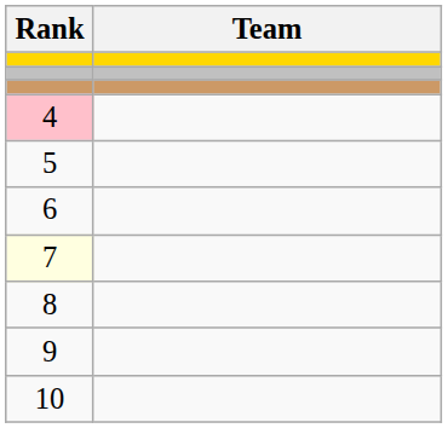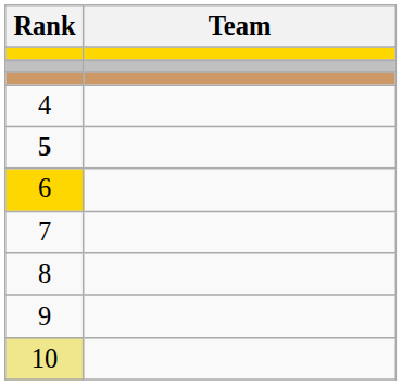row 5 | Rank: pink background -> no background
row 6 | Rank: normal -> bold
row 7 | Rank: no background -> gold background
row 8 | Rank: lightyellow background -> no background
row 11 | Rank: no background -> khaki background
